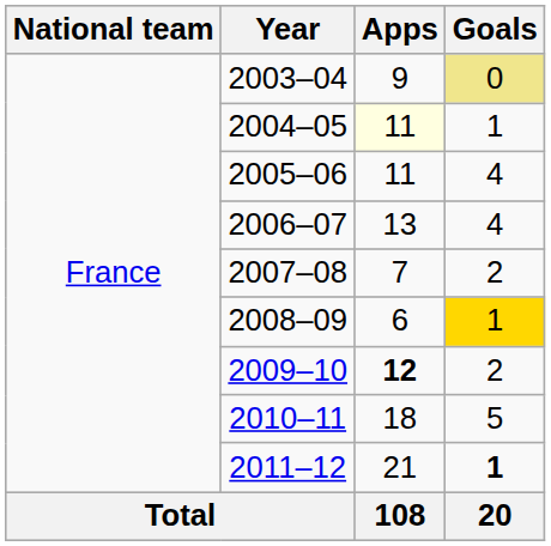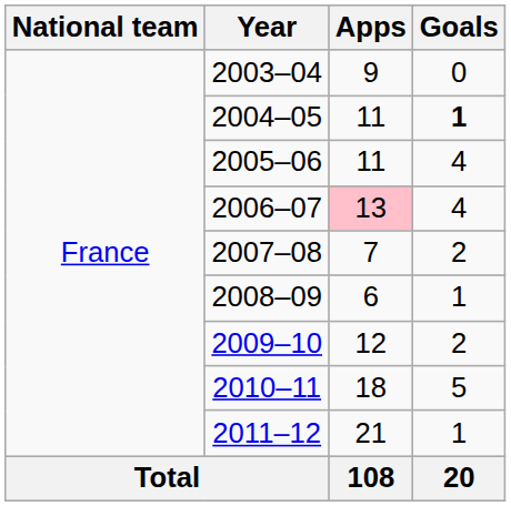2003–04 | Goals: khaki background -> no background
2004–05 | Apps: lightyellow background -> no background
2004–05 | Goals: normal -> bold
2006–07 | Apps: no background -> pink background
2008–09 | Goals: gold background -> no background
2009–10 | Apps: bold -> normal
2011–12 | Goals: bold -> normal
